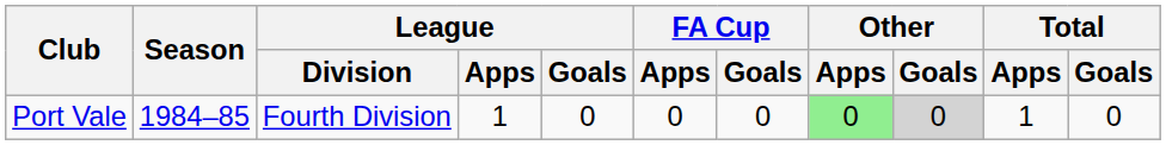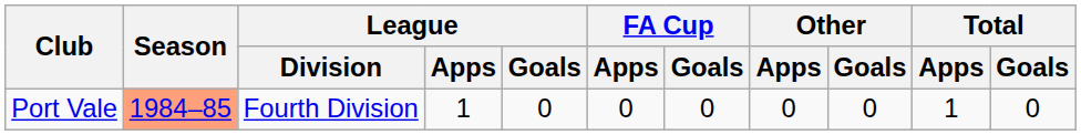Port Vale | Season: no background -> lightsalmon background
Port Vale | Other / Apps: lightgreen background -> no background
Port Vale | Other / Goals: lightgrey background -> no background
